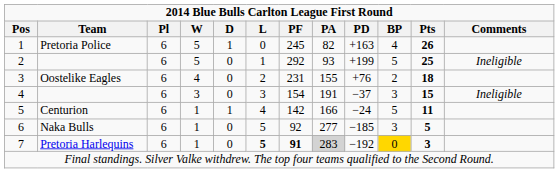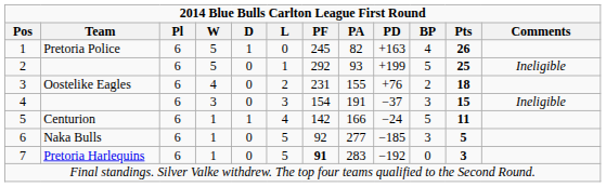7 | L: bold -> normal
7 | PA: lightgrey background -> no background
7 | BP: gold background -> no background
